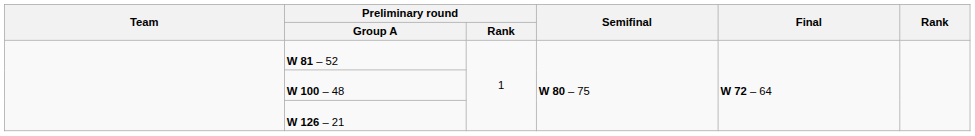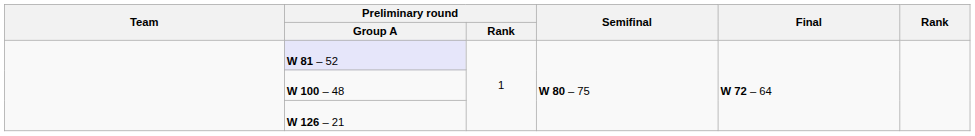W 81 – 52 | Preliminary round / Group A: no background -> lavender background
